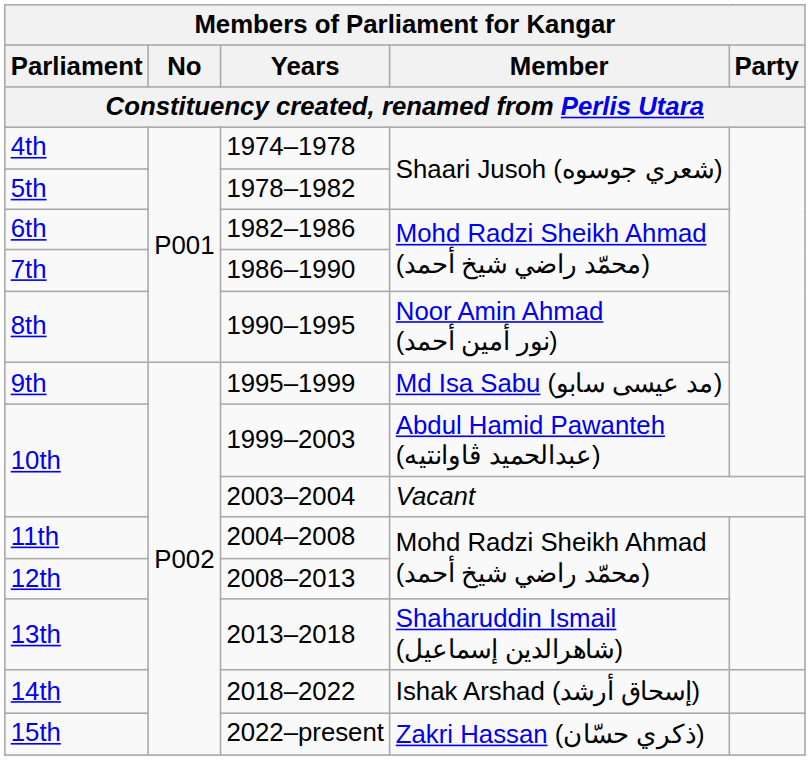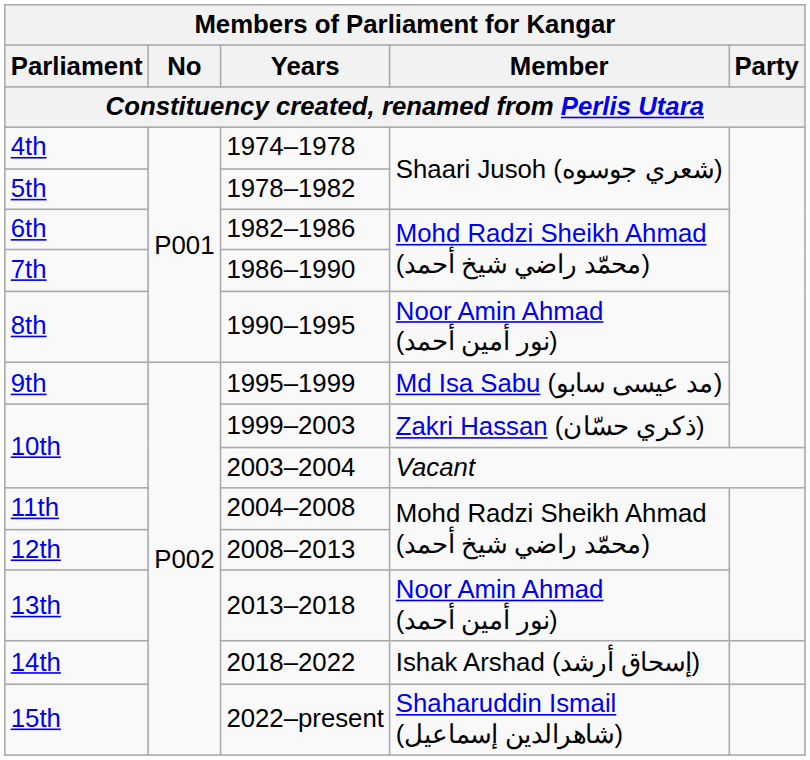10th / 1999–2003 | Member: Abdul Hamid Pawanteh (عبدالحميد ڤاوانتيه) -> Zakri Hassan (ذكري حسّان)
13th | Member: Shaharuddin Ismail (شاهرالدين إسماعيل) -> Noor Amin Ahmad (نور أمين أحمد)
15th | Member: Zakri Hassan (ذكري حسّان) -> Shaharuddin Ismail (شاهرالدين إسماعيل)
